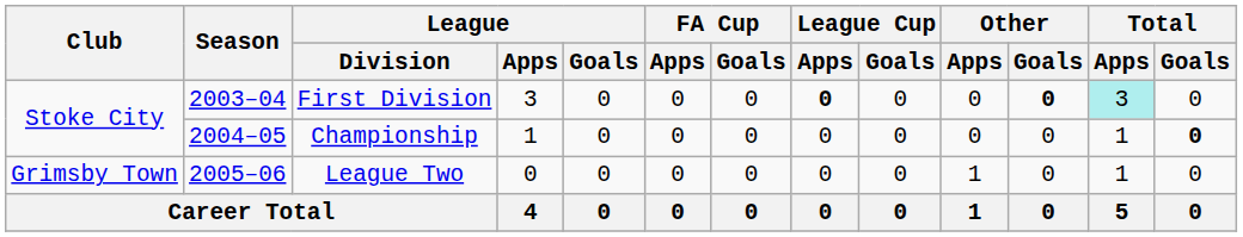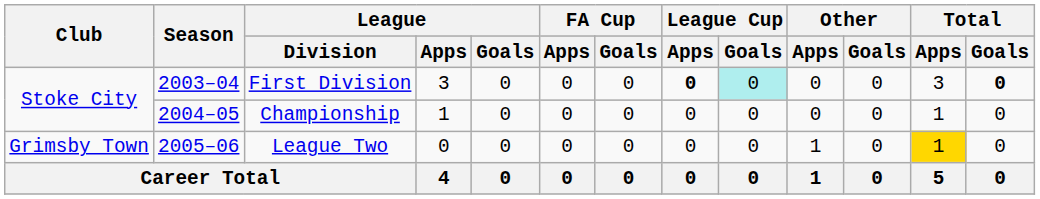First Division | League Cup / Goals: no background -> paleturquoise background
First Division | Other / Goals: bold -> normal
First Division | Total / Apps: paleturquoise background -> no background
First Division | Total / Goals: normal -> bold
Championship | Total / Goals: bold -> normal
League Two | Total / Apps: no background -> gold background
